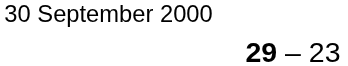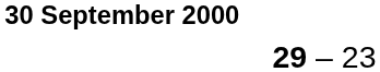30 September 2000 | column 1: normal -> bold
